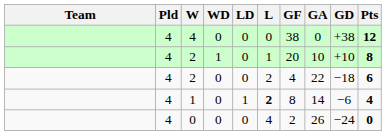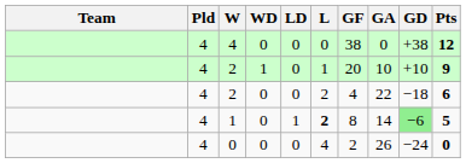row 3 | Pts: 8 -> 9
row 5 | GD: no background -> lightgreen background
row 5 | Pts: 4 -> 5
